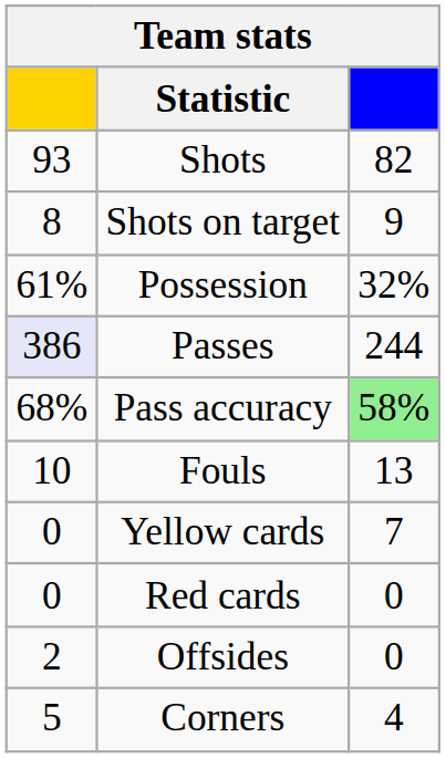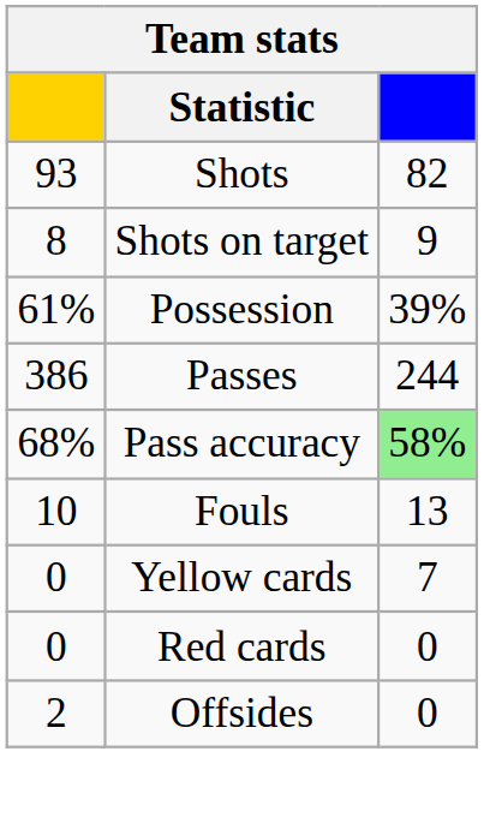Possession | column 3: 32% -> 39%
Passes | column 1: lavender background -> no background
- row: 5 | Corners | 4
